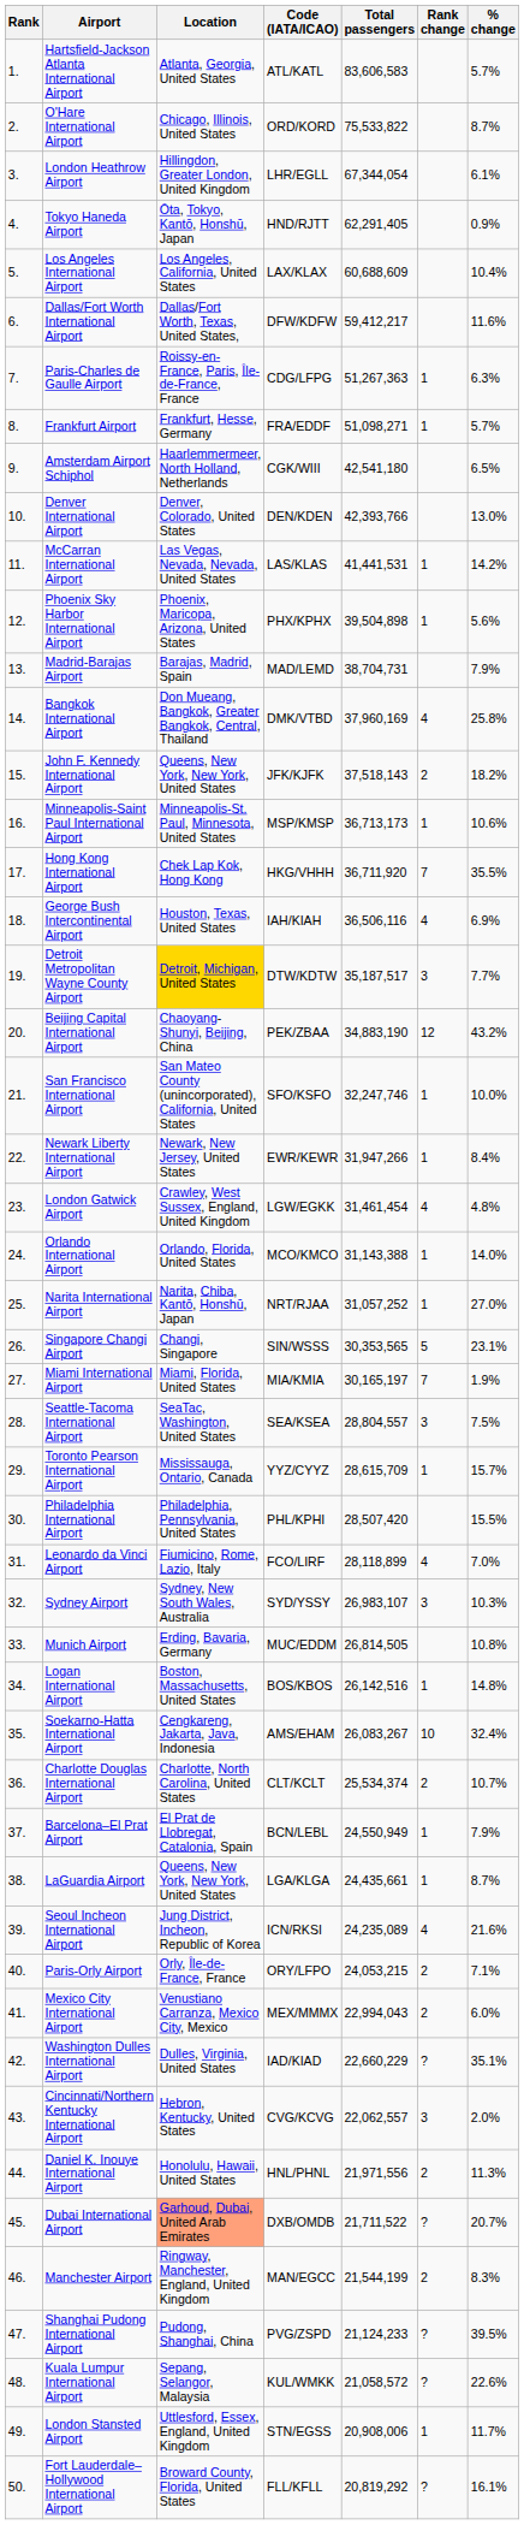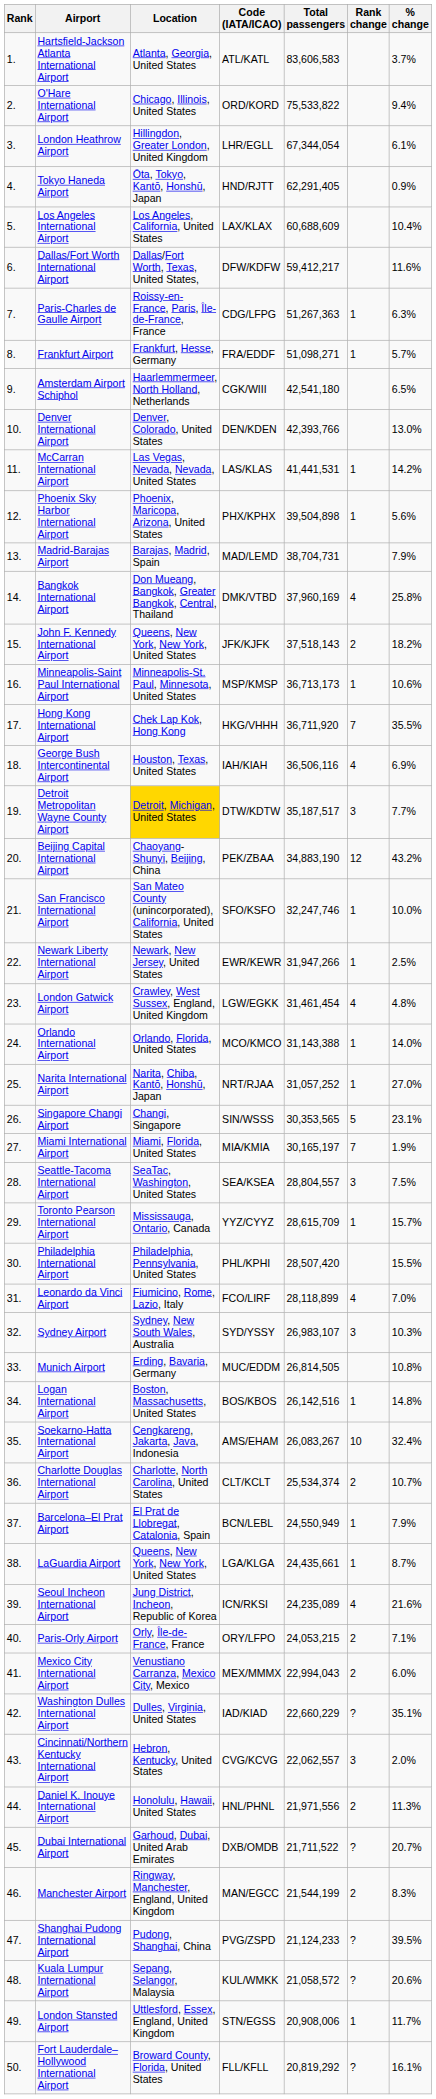Hartsfield-Jackson Atlanta International Airport | % change: 5.7% -> 3.7%
O'Hare International Airport | % change: 8.7% -> 9.4%
Newark Liberty International Airport | % change: 8.4% -> 2.5%
Dubai International Airport | Location: lightsalmon background -> no background
Kuala Lumpur International Airport | % change: 22.6% -> 20.6%
